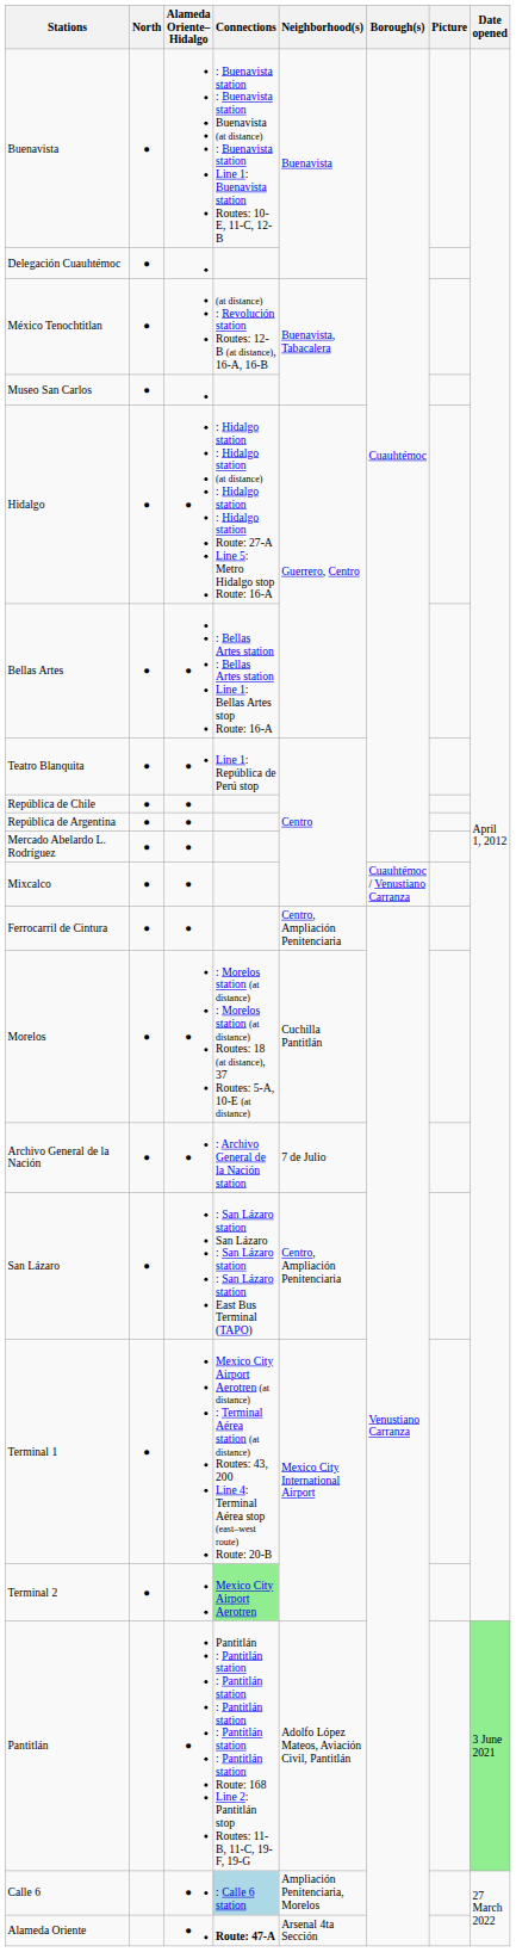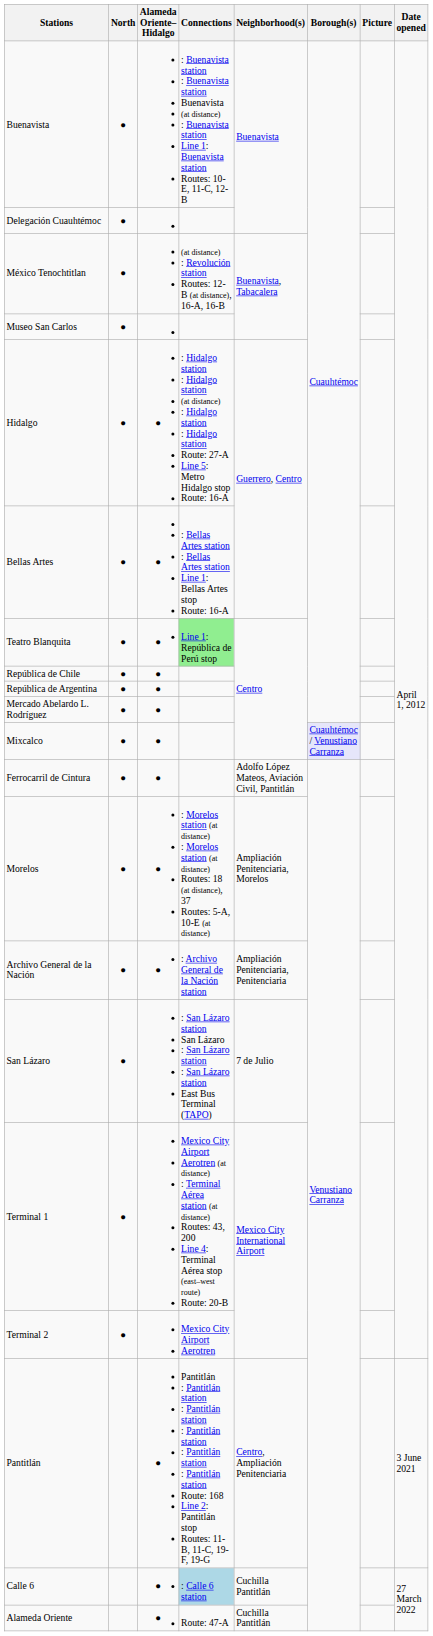Teatro Blanquita | Connections: no background -> lightgreen background
Mixcalco | Borough(s): no background -> lavender background
Ferrocarril de Cintura | Neighborhood(s): Centro, Ampliación Penitenciaria -> Adolfo López Mateos, Aviación Civil, Pantitlán
Morelos | Neighborhood(s): Cuchilla Pantitlán -> Ampliación Penitenciaria, Morelos
Archivo General de la Nación | Neighborhood(s): 7 de Julio -> Ampliación Penitenciaria, Penitenciaria
San Lázaro | Neighborhood(s): Centro, Ampliación Penitenciaria -> 7 de Julio
Terminal 2 | Connections: lightgreen background -> no background
Pantitlán | Neighborhood(s): Adolfo López Mateos, Aviación Civil, Pantitlán -> Centro, Ampliación Penitenciaria
Pantitlán | Date opened: lightgreen background -> no background
Calle 6 | Neighborhood(s): Ampliación Penitenciaria, Morelos -> Cuchilla Pantitlán
Alameda Oriente | Connections: bold -> normal
Alameda Oriente | Neighborhood(s): Arsenal 4ta Sección -> Cuchilla Pantitlán
